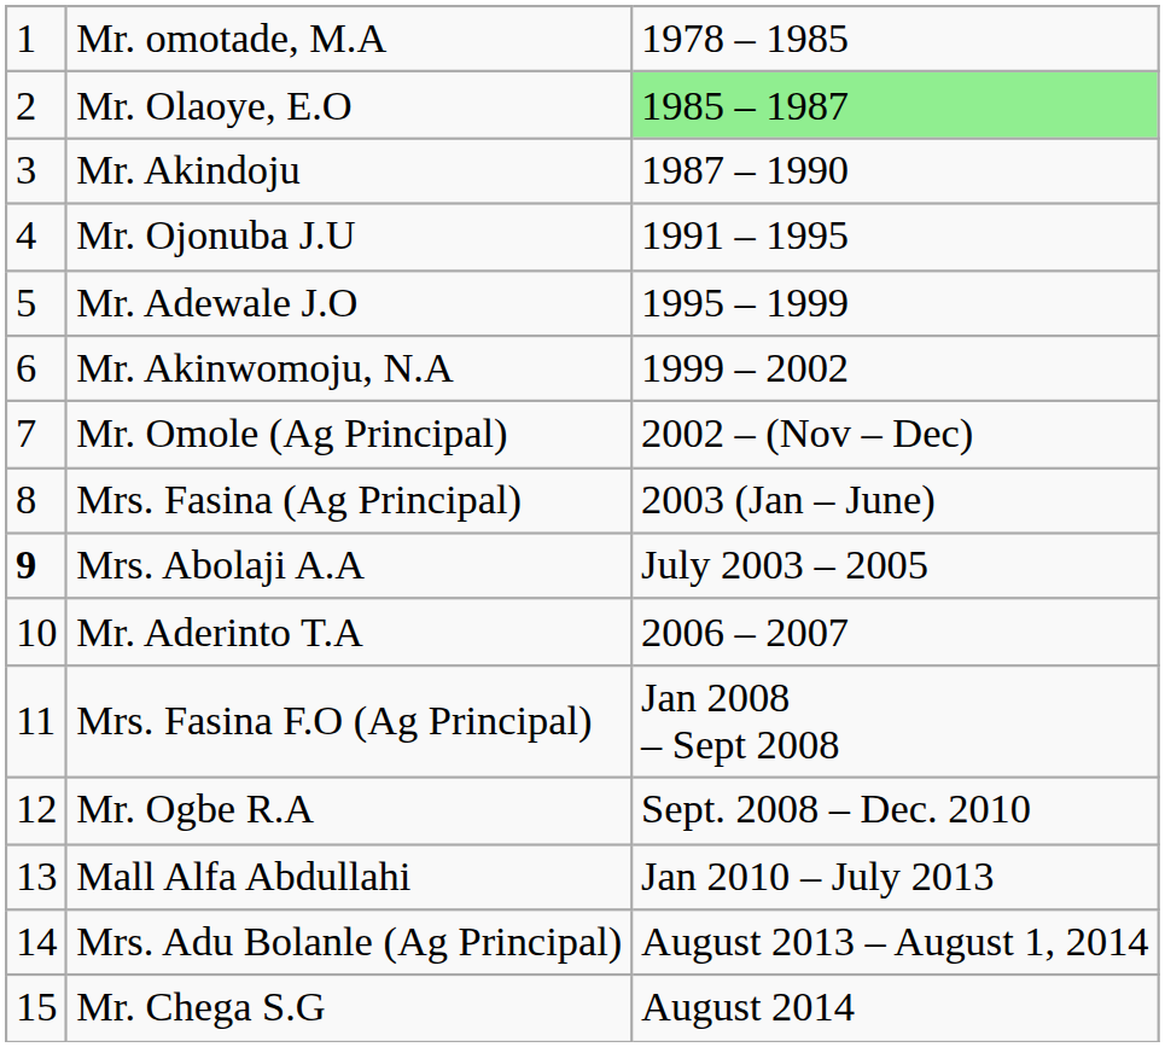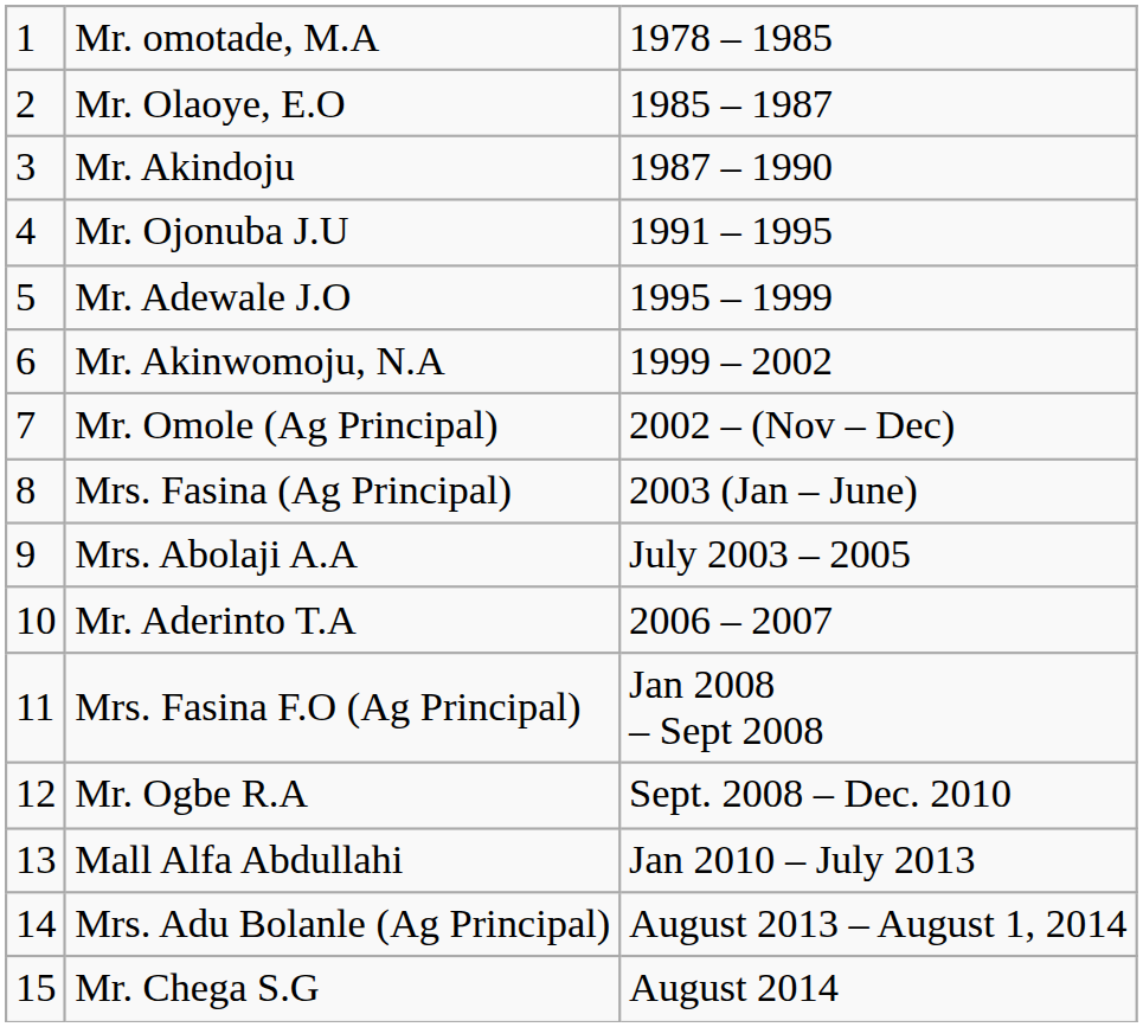Mr. Olaoye, E.O | column 3: lightgreen background -> no background
Mrs. Abolaji A.A | column 1: bold -> normal
